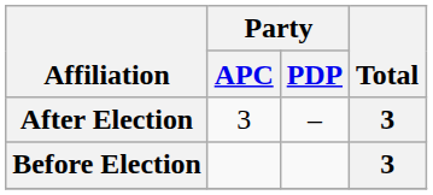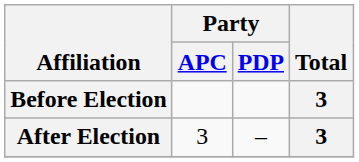rows swapped: Before Election <-> After Election
